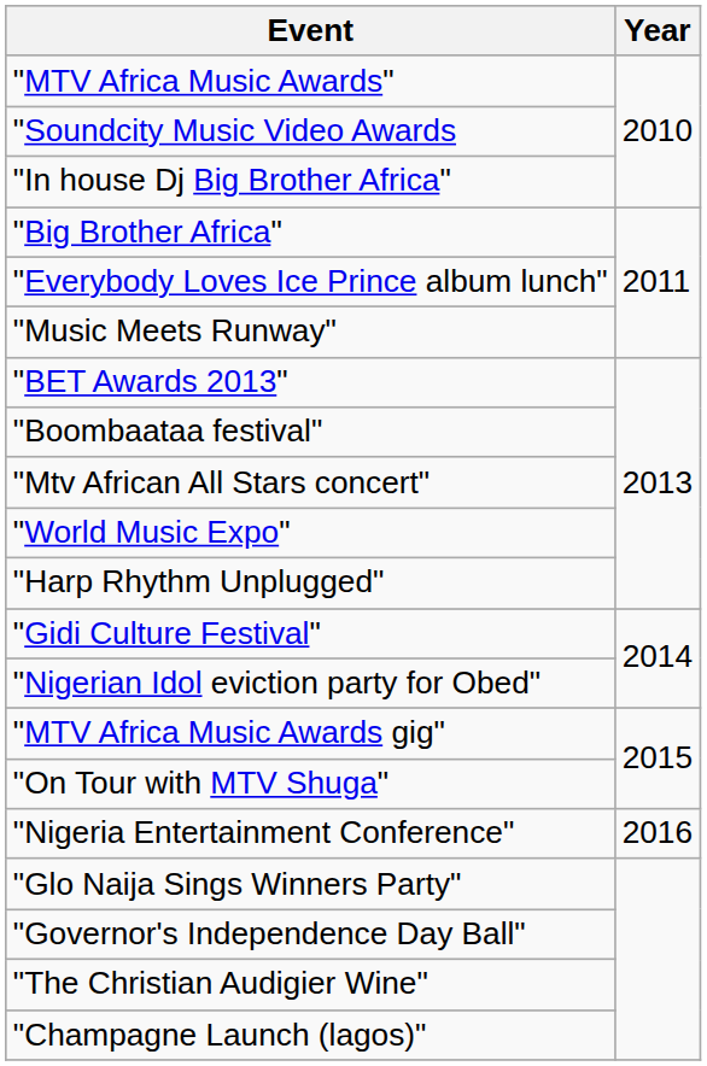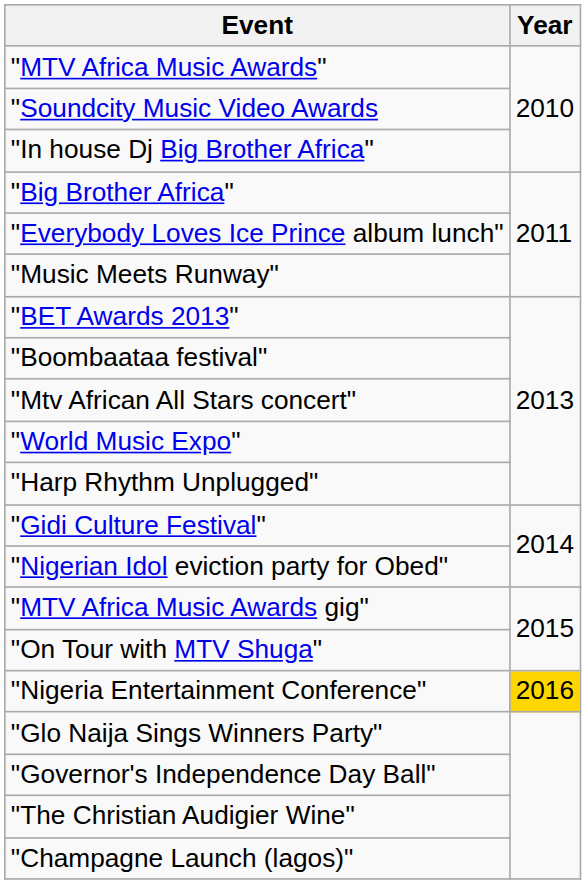"Nigeria Entertainment Conference" | Year: no background -> gold background
